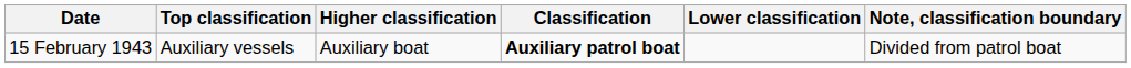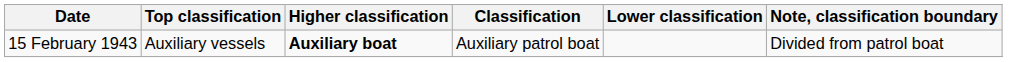15 February 1943 | Higher classification: normal -> bold
15 February 1943 | Classification: bold -> normal
